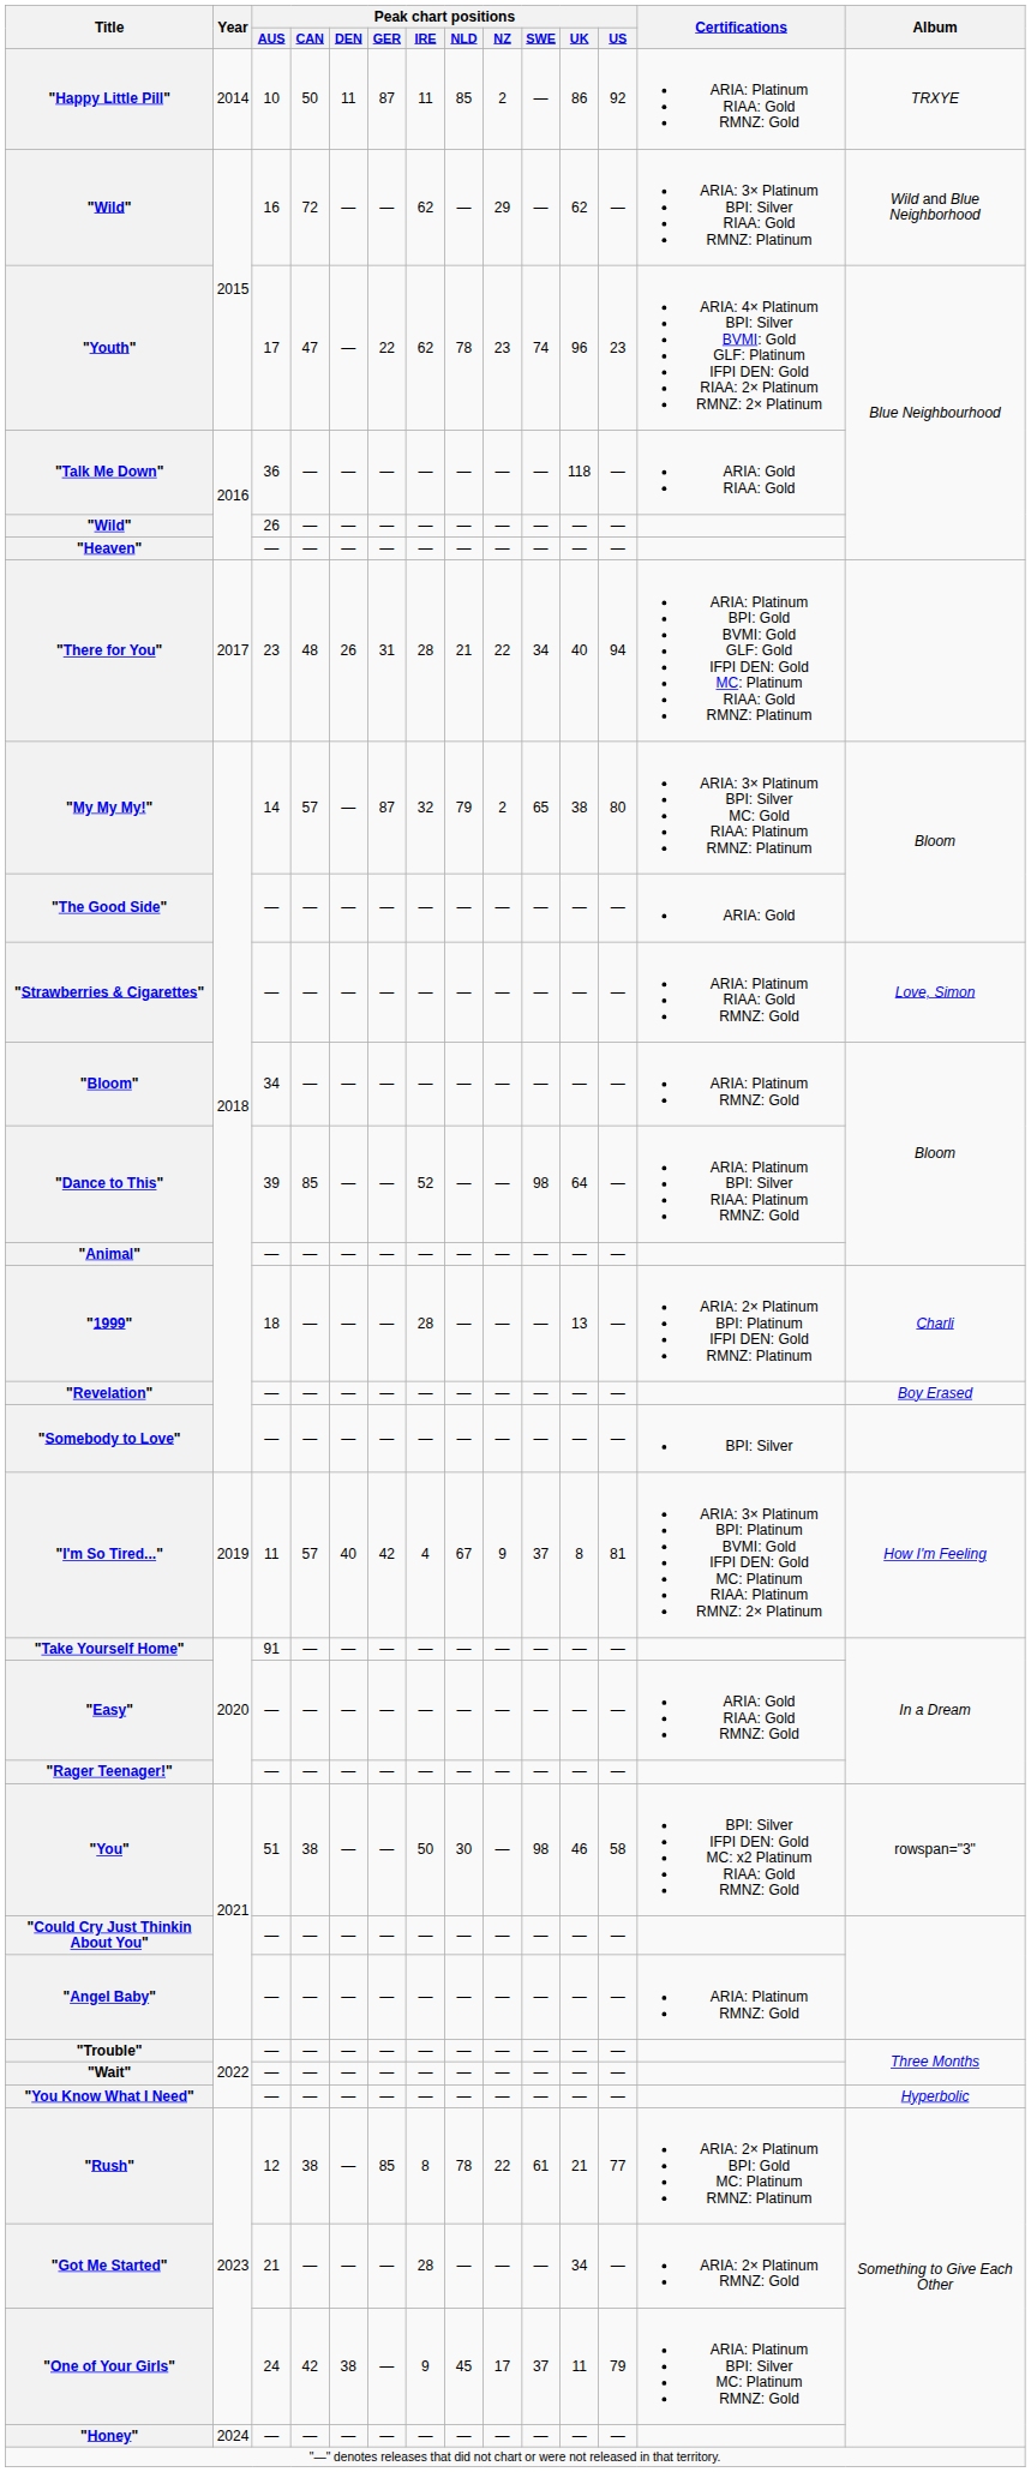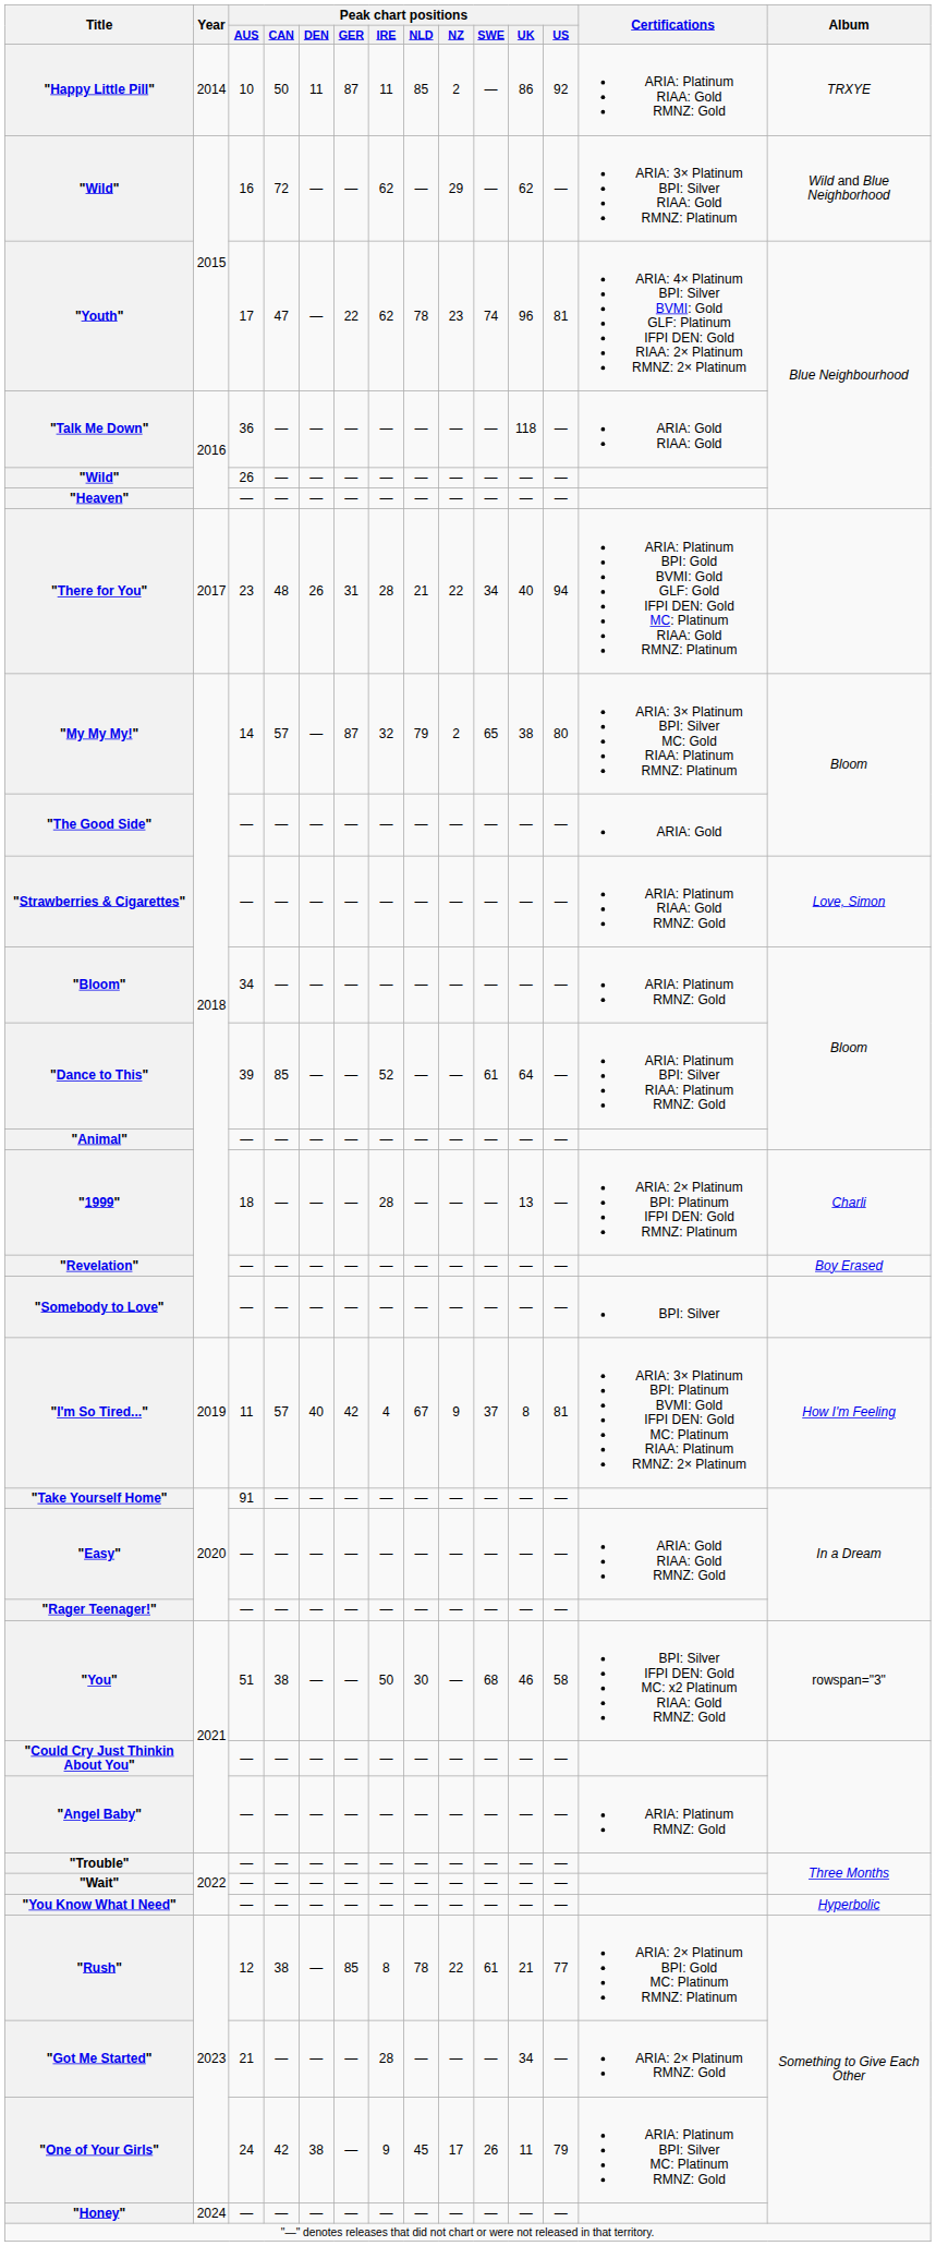"Youth" | Peak chart positions / US: 23 -> 81
"Dance to This" | Peak chart positions / SWE: 98 -> 61
"You" | Peak chart positions / SWE: 98 -> 68
"One of Your Girls" | Peak chart positions / SWE: 37 -> 26
